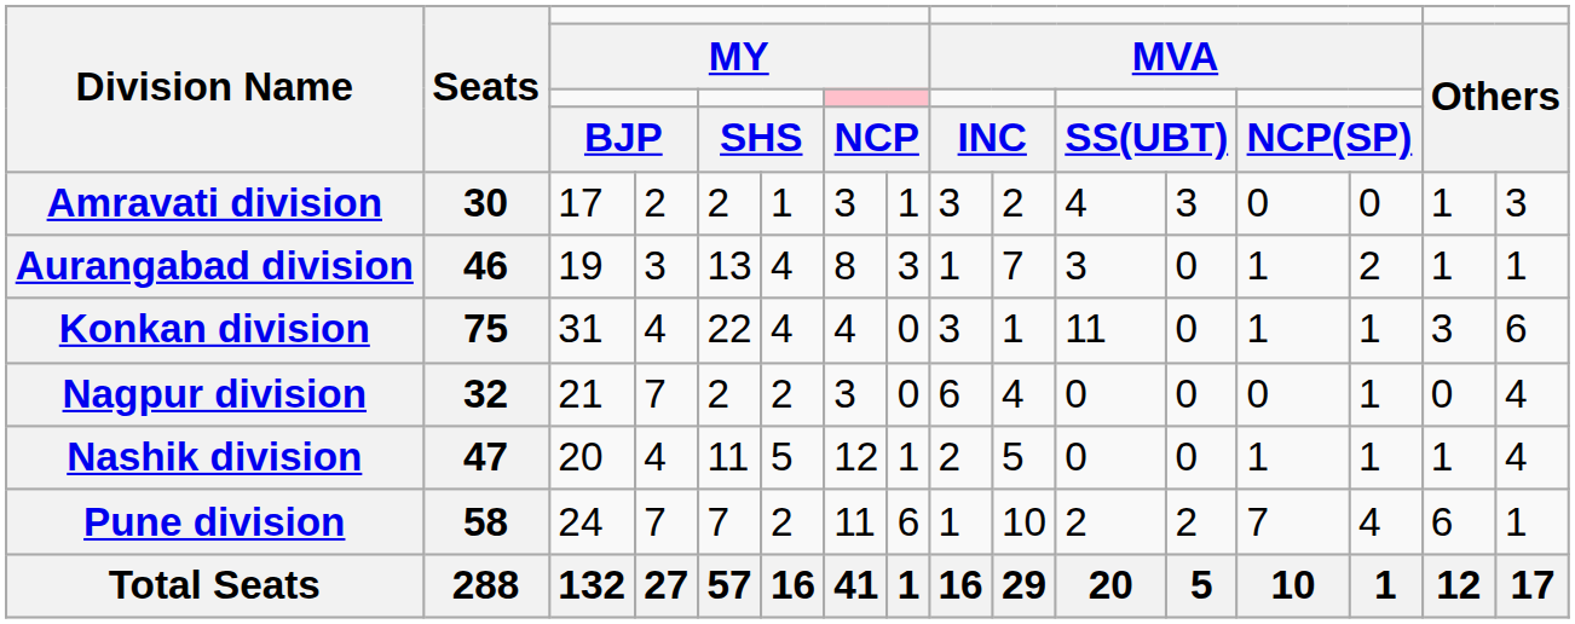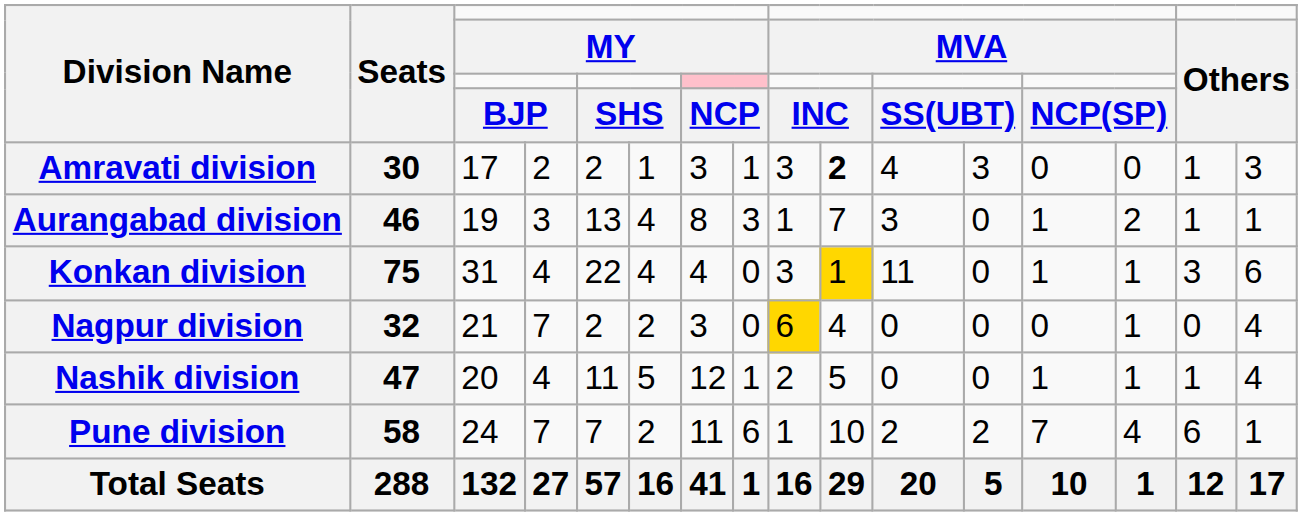Amravati division | column 10: normal -> bold
Konkan division | column 10: no background -> gold background
Nagpur division | column 9: no background -> gold background
